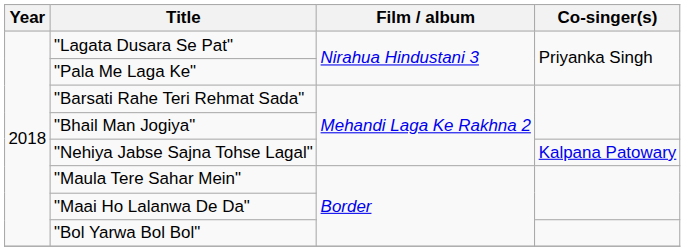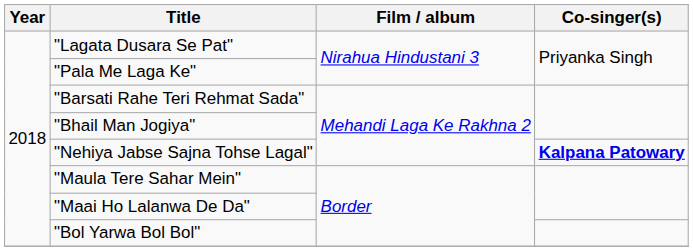"Nehiya Jabse Sajna Tohse Lagal" | Co-singer(s): normal -> bold
